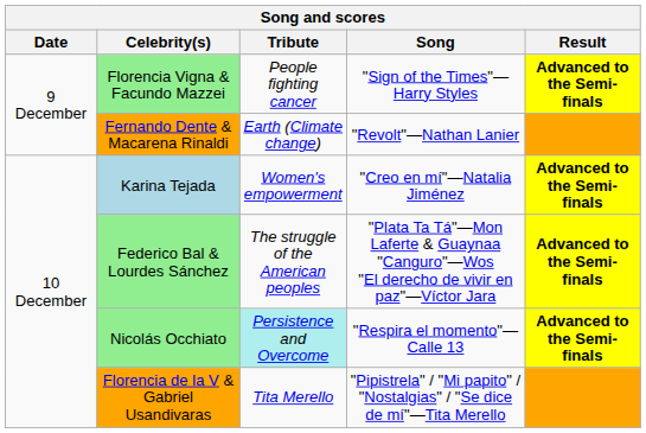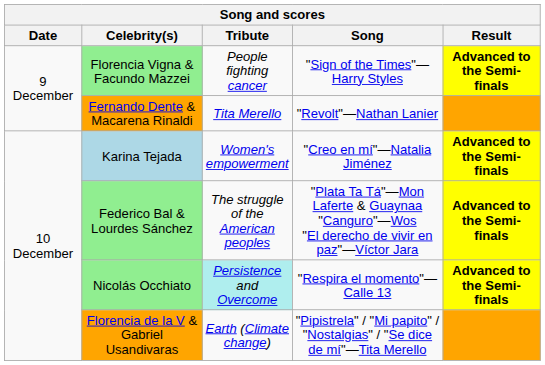Fernando Dente & Macarena Rinaldi | Tribute: Earth (Climate change) -> Tita Merello
Florencia de la V & Gabriel Usandivaras | Tribute: Tita Merello -> Earth (Climate change)
